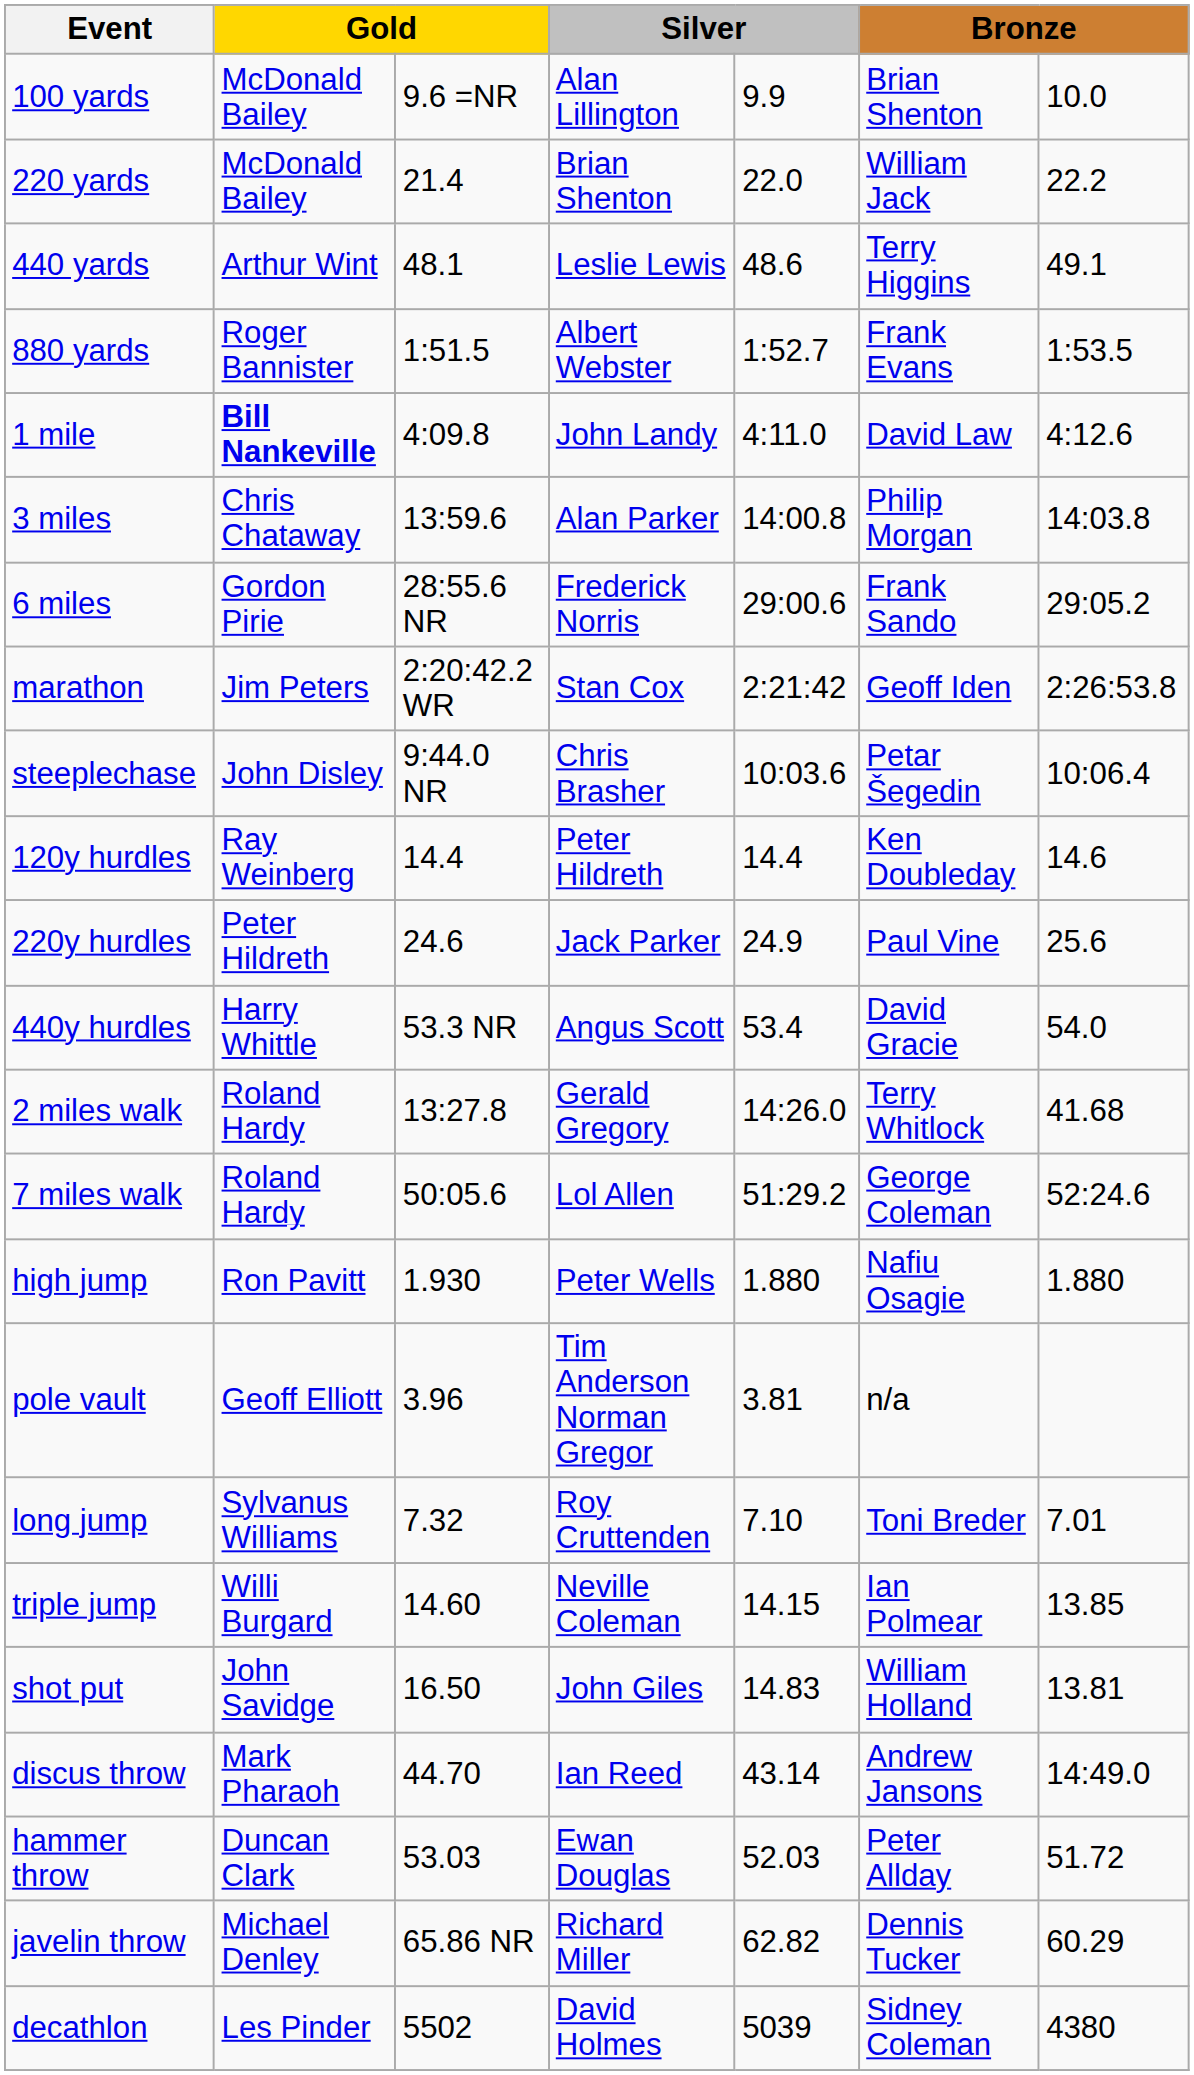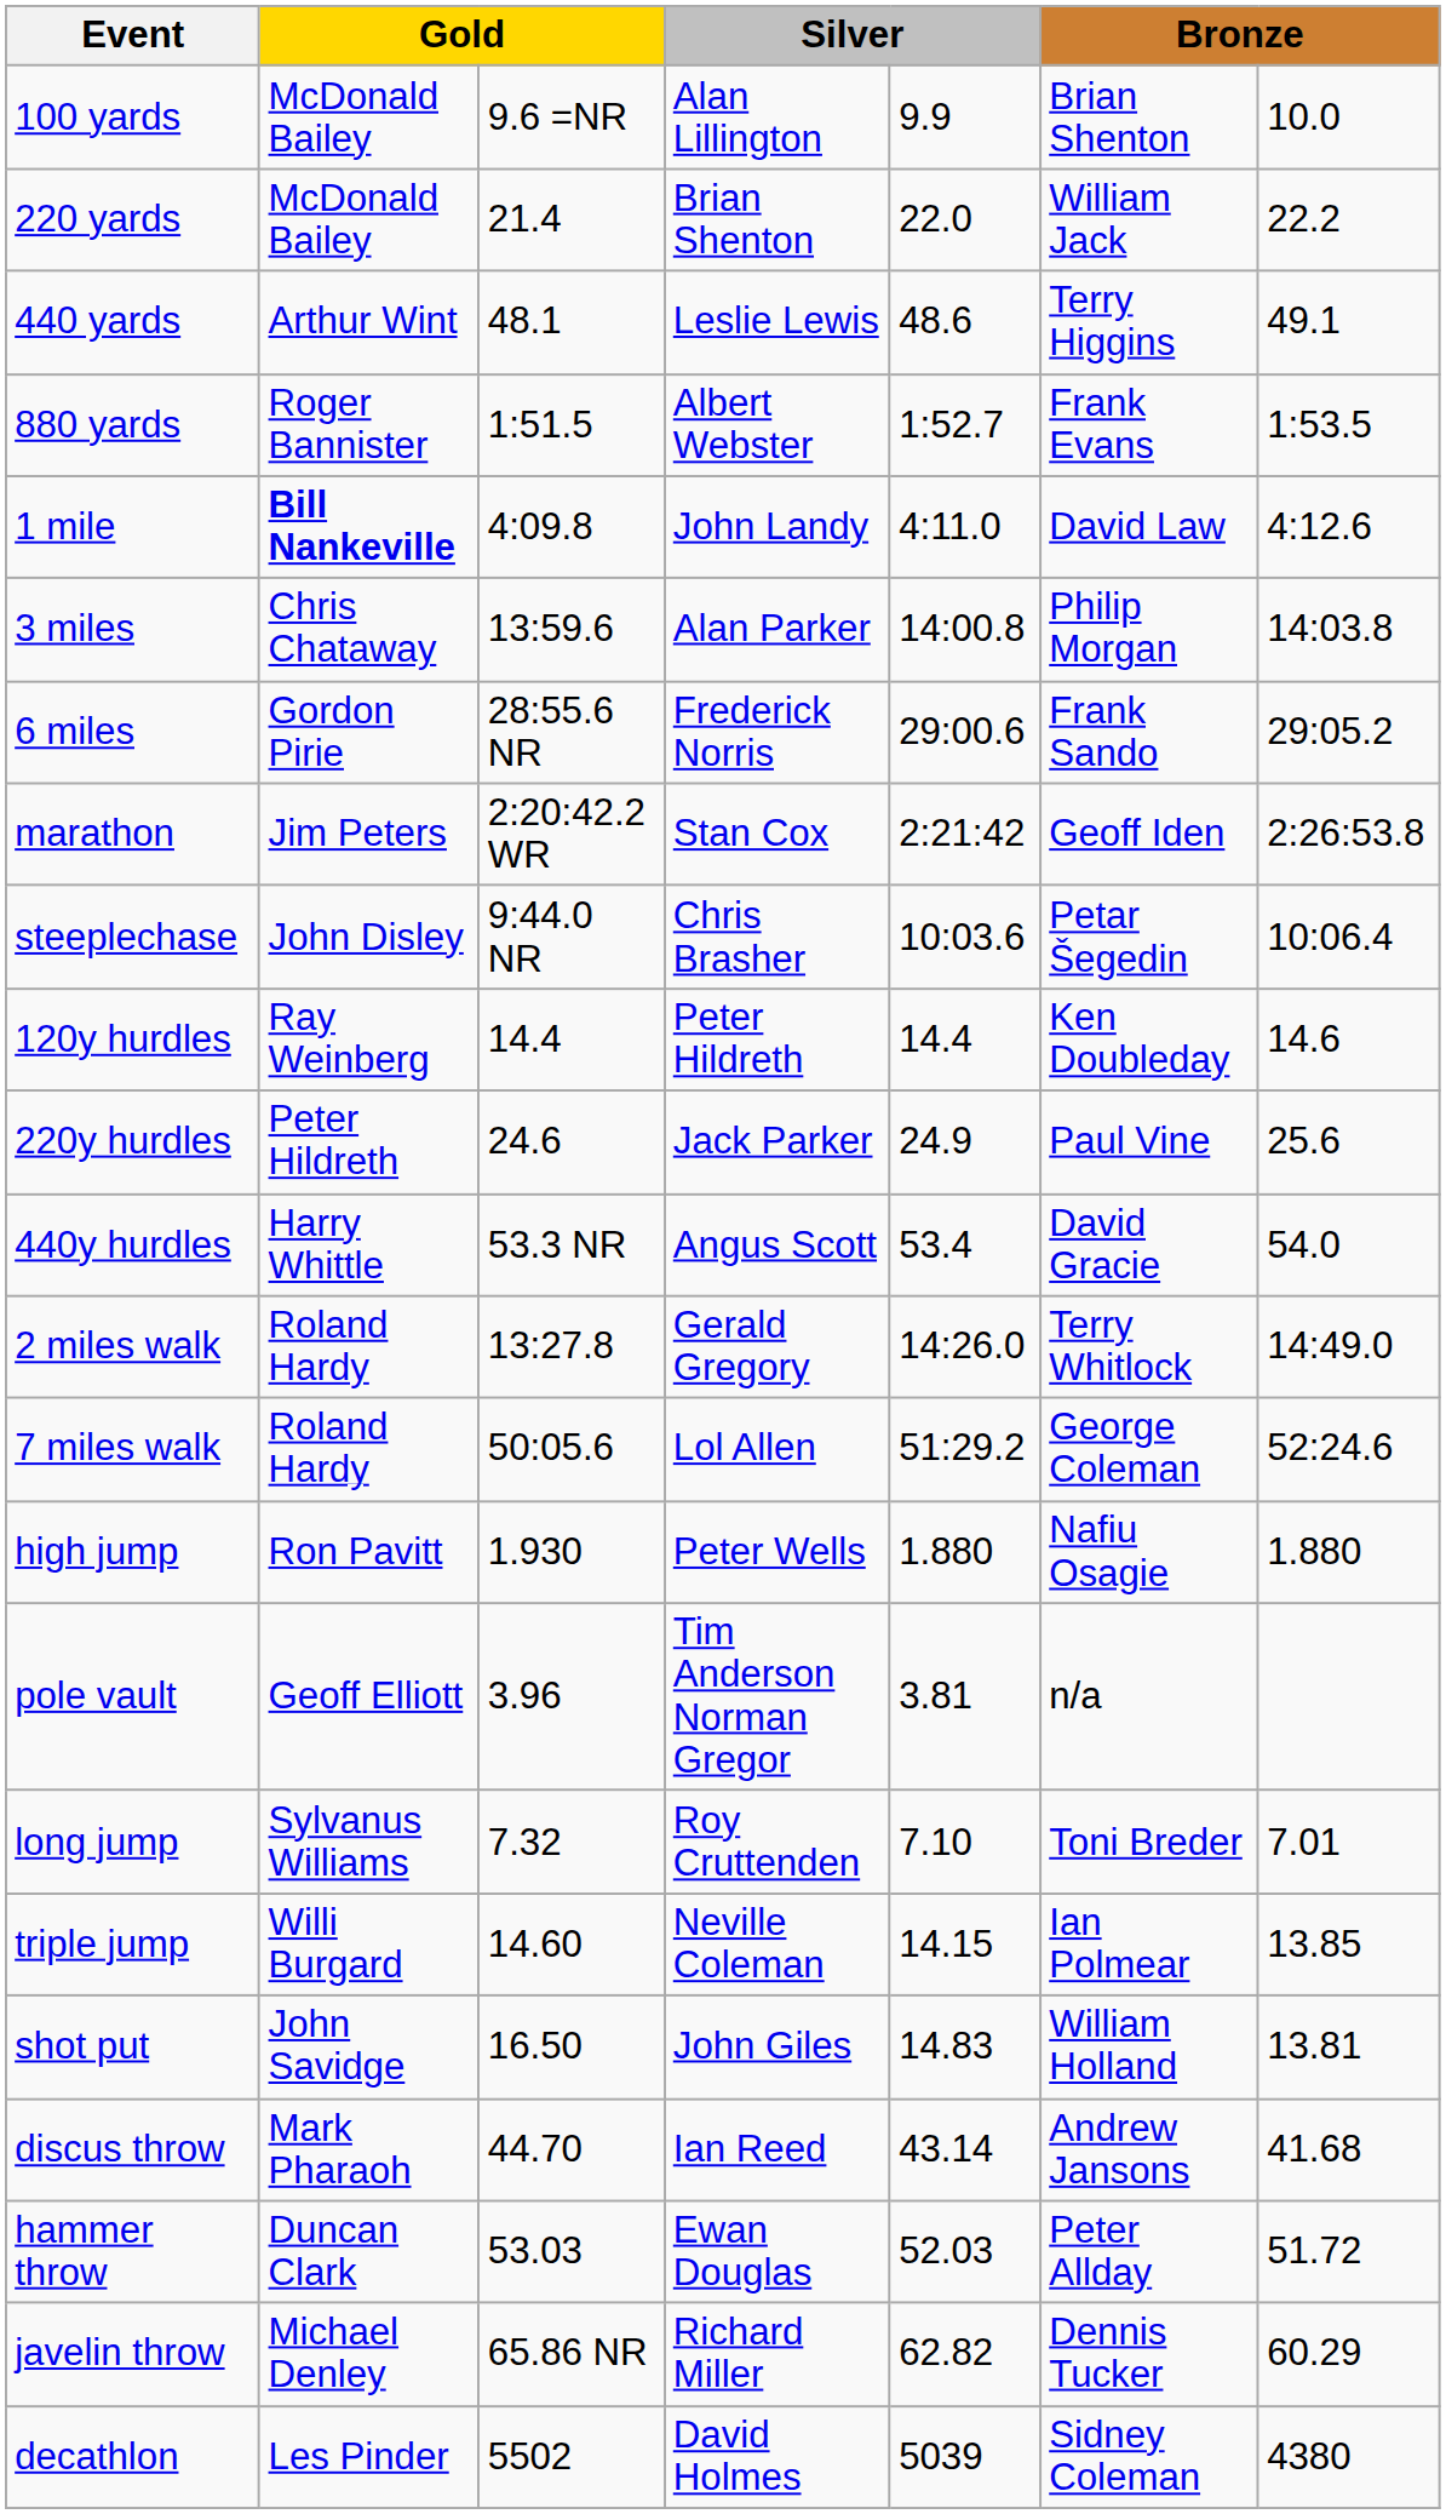2 miles walk | column 7: 41.68 -> 14:49.0
discus throw | column 7: 14:49.0 -> 41.68
